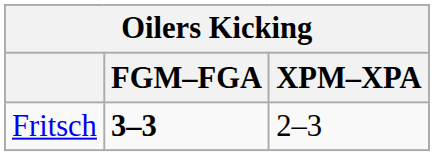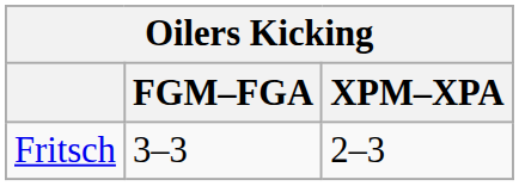Fritsch | FGM–FGA: bold -> normal
